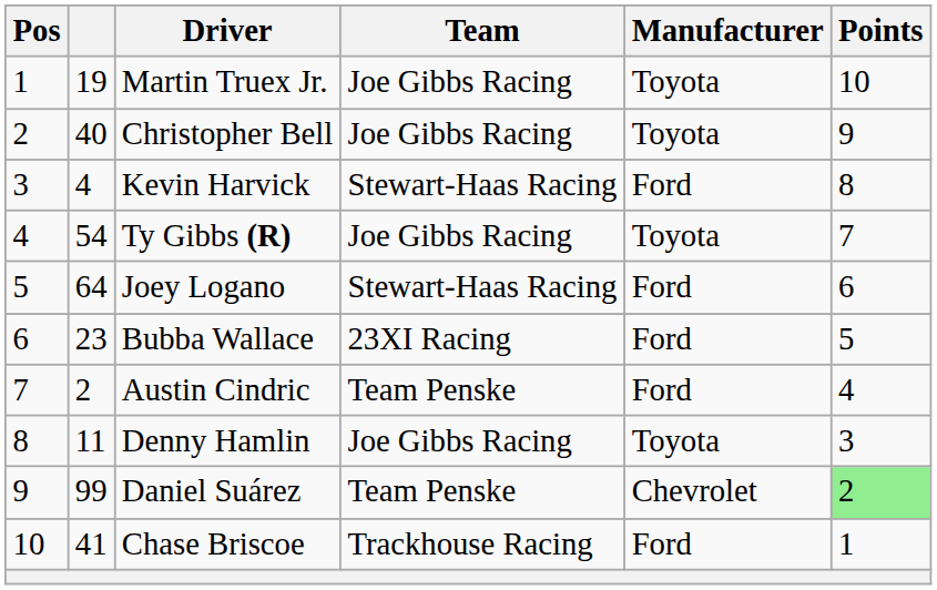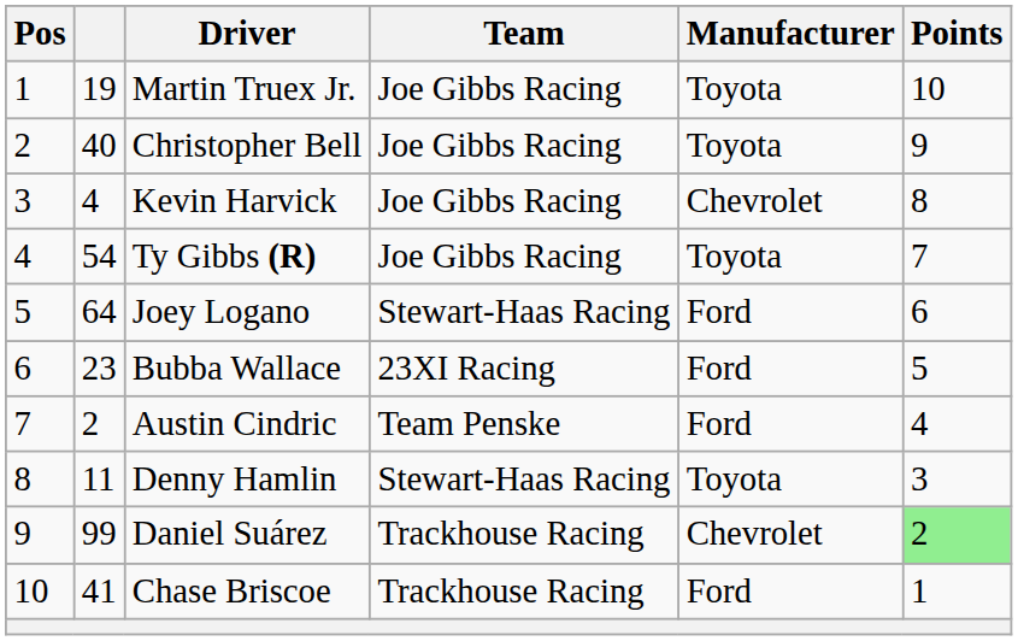Kevin Harvick | Team: Stewart-Haas Racing -> Joe Gibbs Racing
Kevin Harvick | Manufacturer: Ford -> Chevrolet
Denny Hamlin | Team: Joe Gibbs Racing -> Stewart-Haas Racing
Daniel Suárez | Team: Team Penske -> Trackhouse Racing
